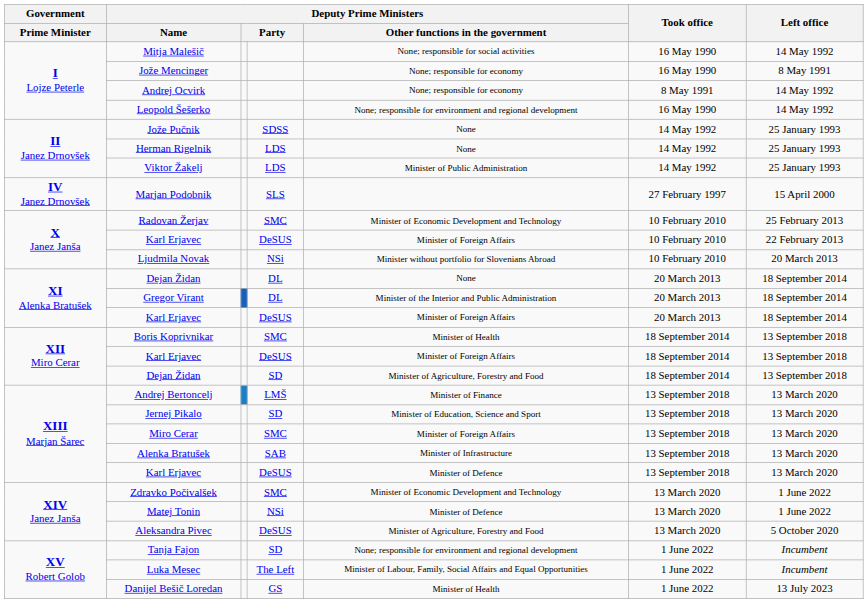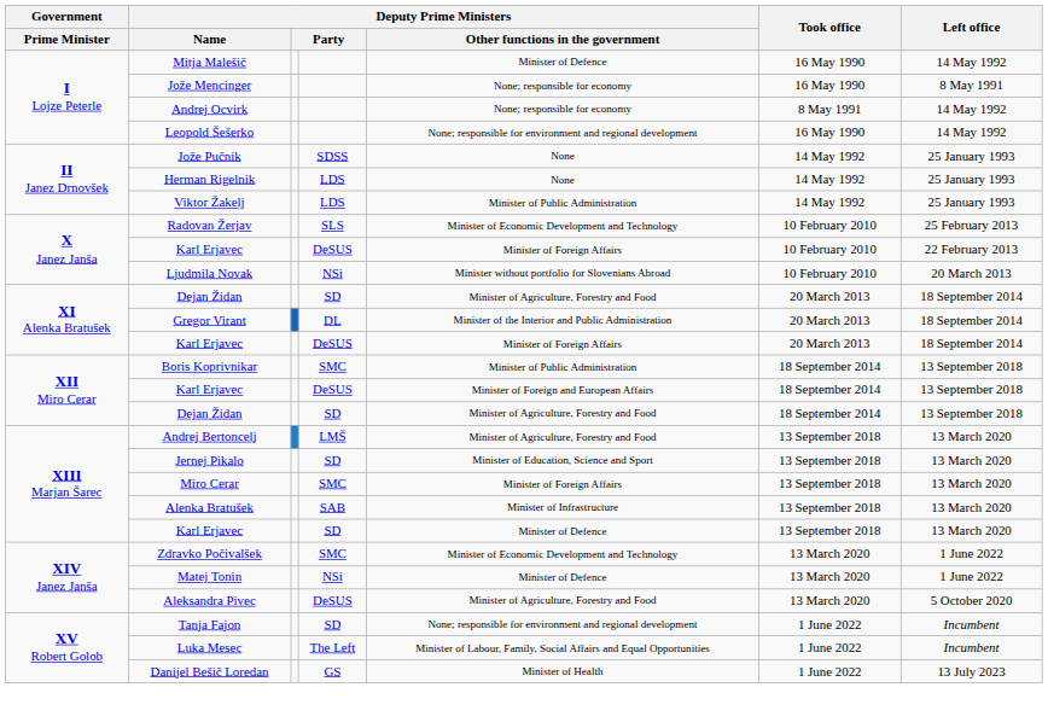Mitja Malešič | Deputy Prime Ministers / Other functions in the government: None; responsible for social activities -> Minister of Defence
- row: IV Janez Drnovšek | Marjan Podobnik | SLS | 27 February 1997 | 15 April 2000
Radovan Žerjav | column 4: SMC -> SLS
XI Alenka Bratušek / Dejan Židan | column 4: DL -> SD
XI Alenka Bratušek / Dejan Židan | Deputy Prime Ministers / Other functions in the government: None -> Minister of Agriculture, Forestry and Food
Boris Koprivnikar | Deputy Prime Ministers / Other functions in the government: Minister of Health -> Minister of Public Administration
XII Miro Cerar / Karl Erjavec | Deputy Prime Ministers / Other functions in the government: Minister of Foreign Affairs -> Minister of Foreign and European Affairs
Andrej Bertoncelj | Deputy Prime Ministers / Other functions in the government: Minister of Finance -> Minister of Agriculture, Forestry and Food
XIII Marjan Šarec / Karl Erjavec | column 4: DeSUS -> SD
